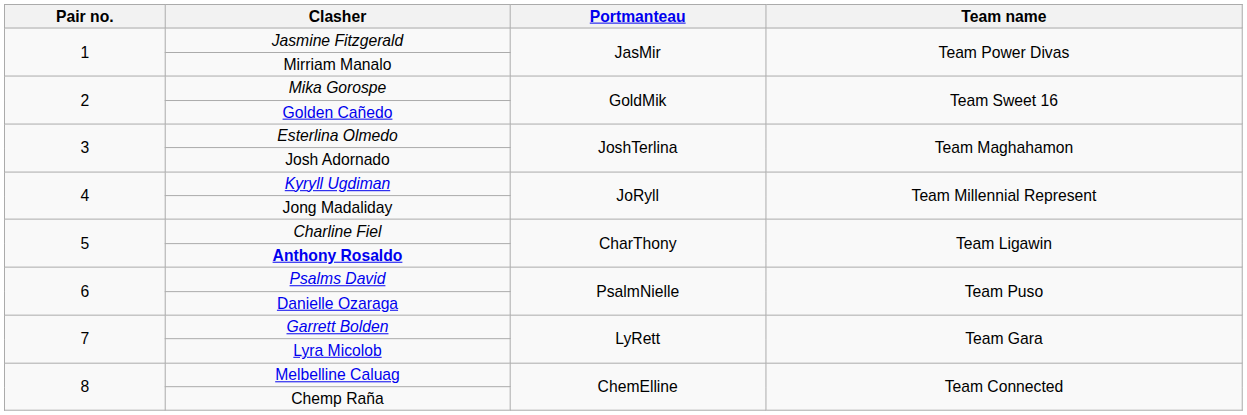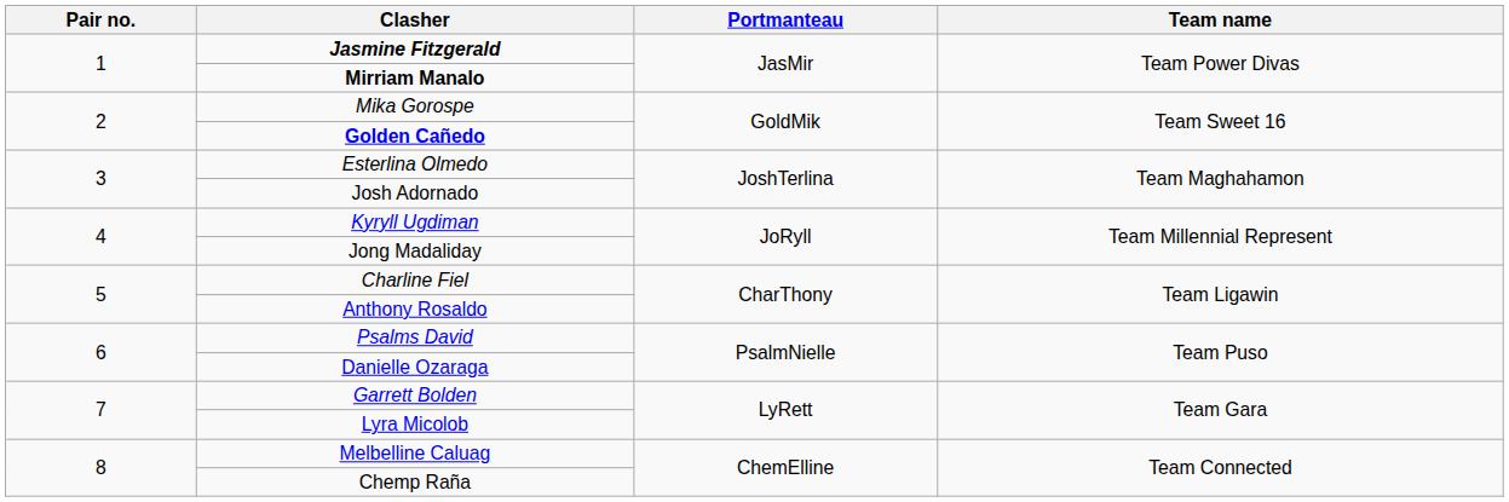Jasmine Fitzgerald | Clasher: normal -> bold
Mirriam Manalo | Clasher: normal -> bold
Golden Cañedo | Clasher: normal -> bold
Anthony Rosaldo | Clasher: bold -> normal
